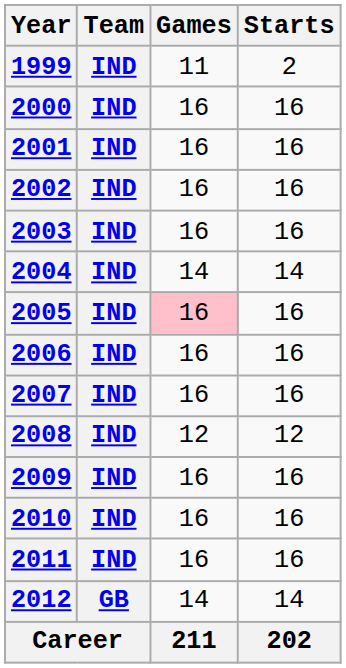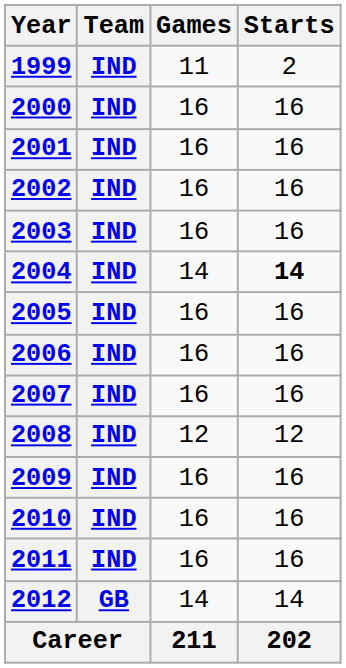2004 | Starts: normal -> bold
2005 | Games: pink background -> no background
